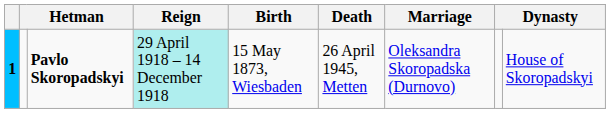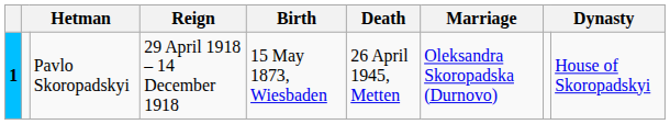1 | column 3: bold -> normal
1 | Reign: paleturquoise background -> no background
